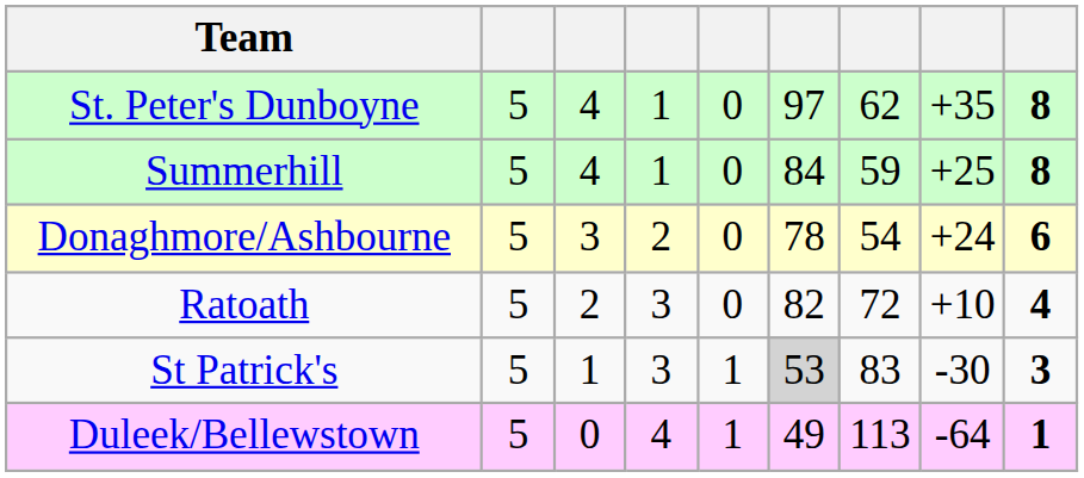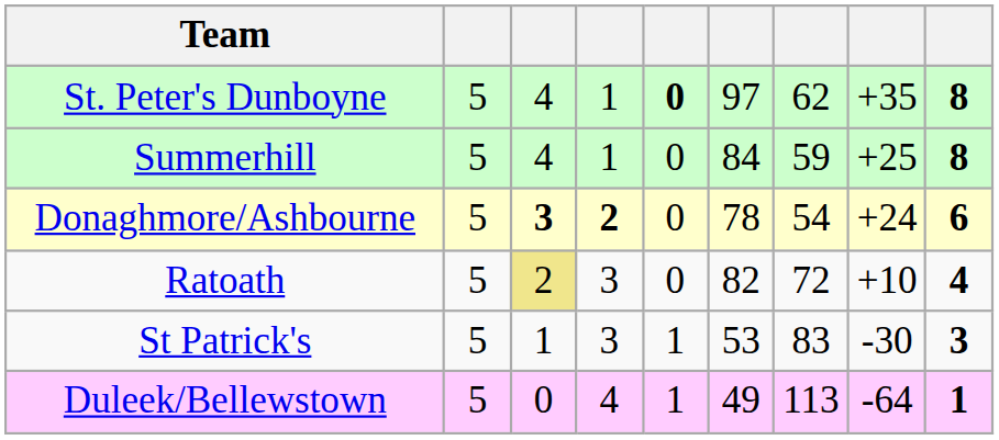St. Peter's Dunboyne | column 5: normal -> bold
Donaghmore/Ashbourne | column 3: normal -> bold
Donaghmore/Ashbourne | column 4: normal -> bold
Ratoath | column 3: no background -> khaki background
St Patrick's | column 6: lightgrey background -> no background
